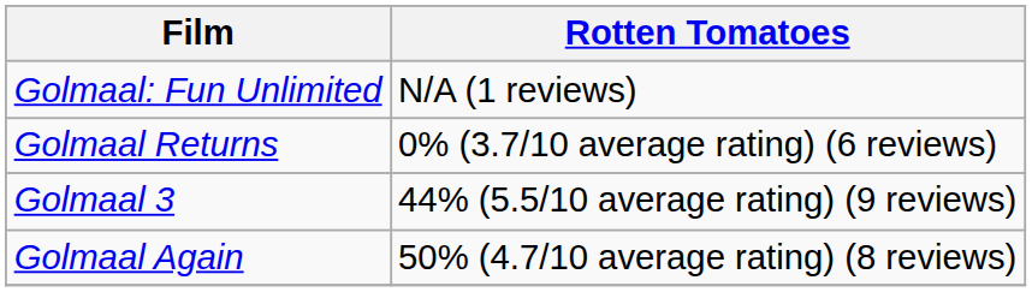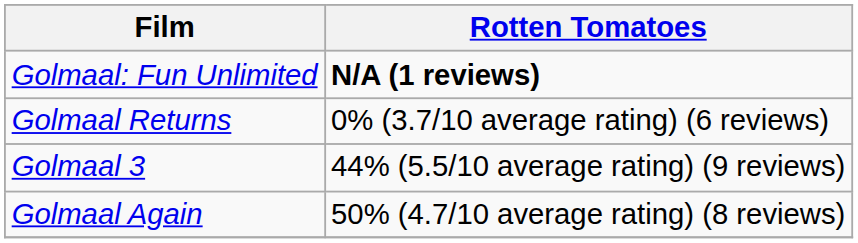Golmaal: Fun Unlimited | Rotten Tomatoes: normal -> bold
